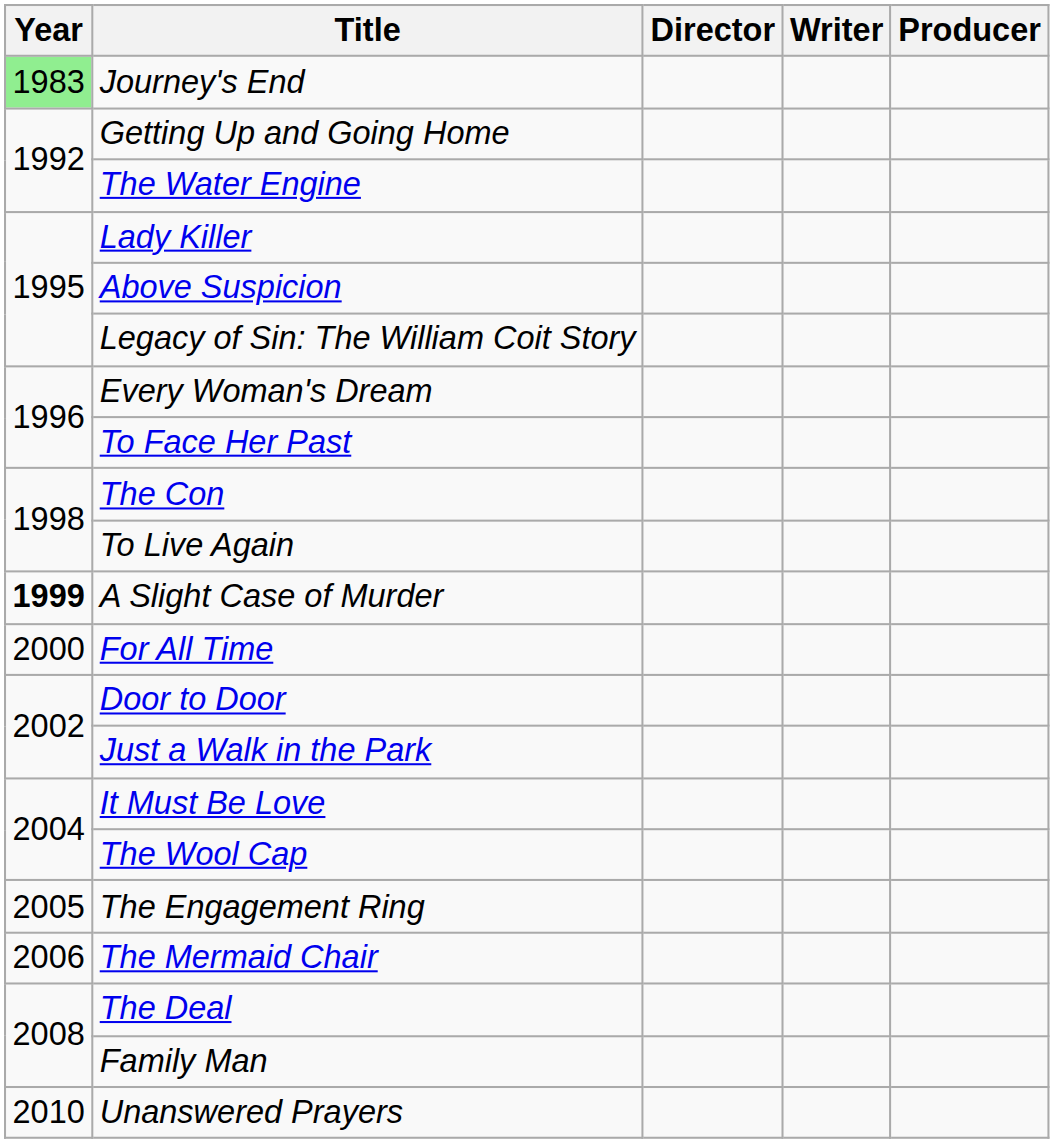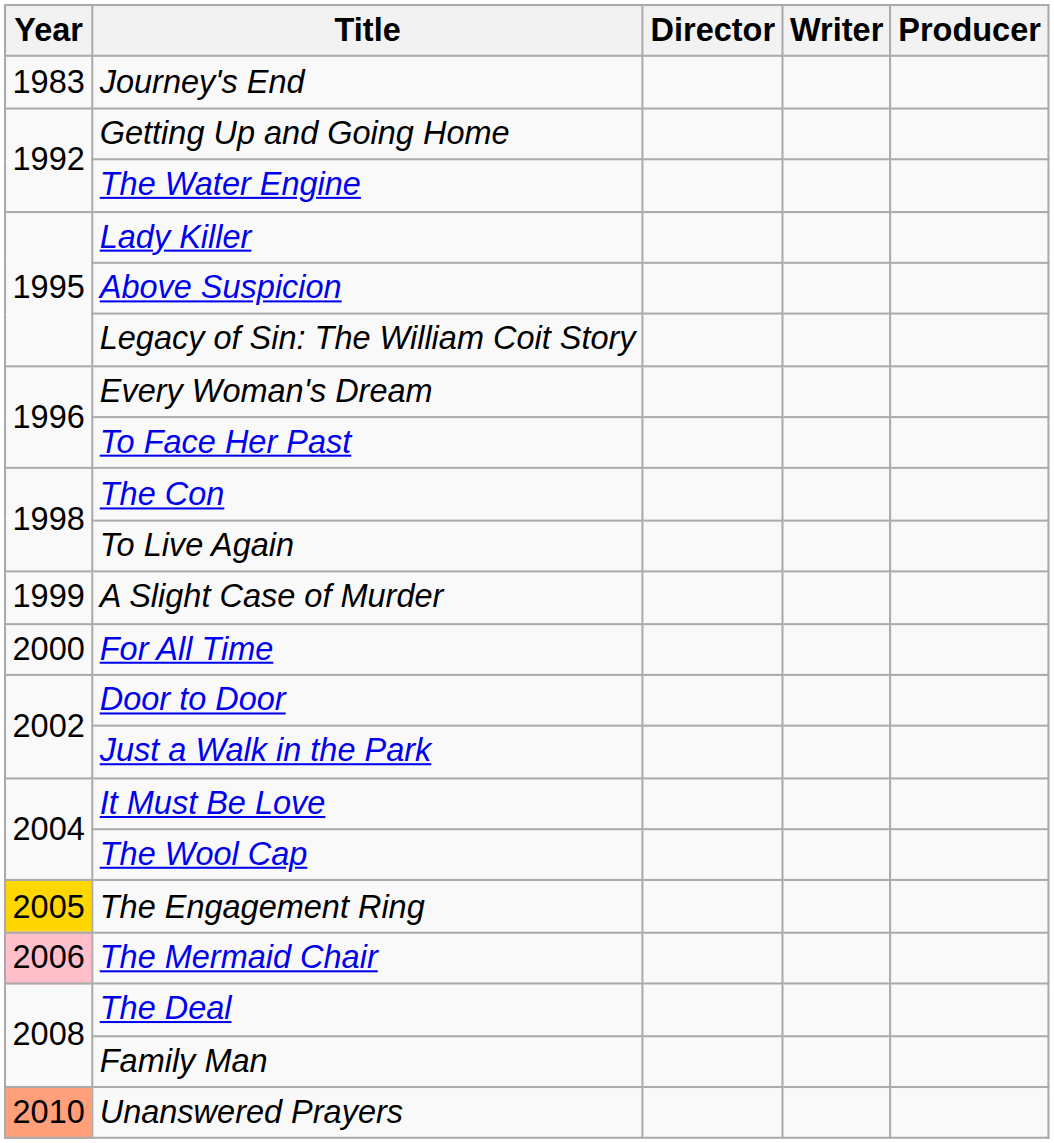Journey's End | Year: lightgreen background -> no background
A Slight Case of Murder | Year: bold -> normal
The Engagement Ring | Year: no background -> gold background
The Mermaid Chair | Year: no background -> pink background
Unanswered Prayers | Year: no background -> lightsalmon background
